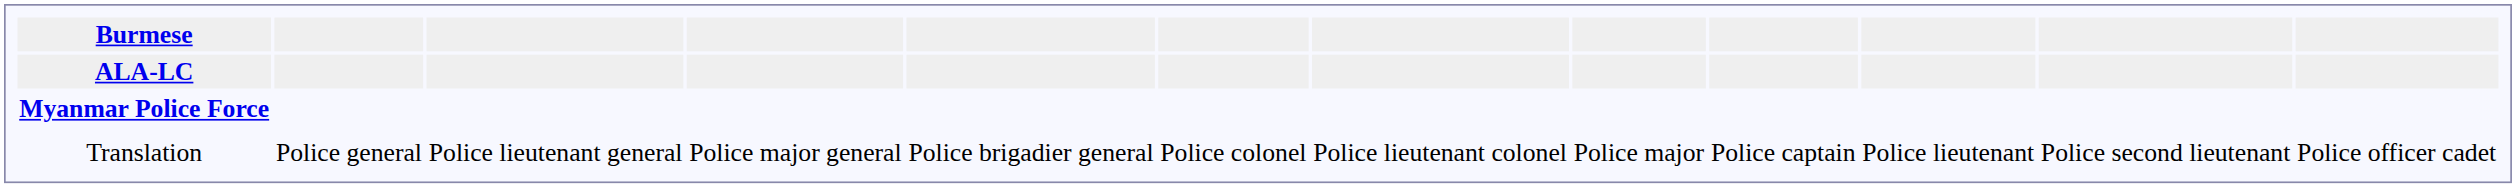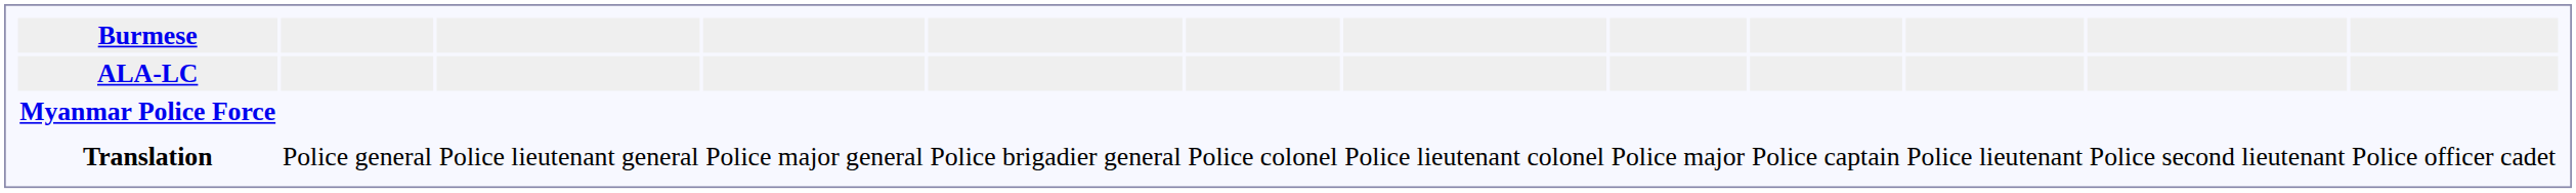Translation | Burmese: normal -> bold
